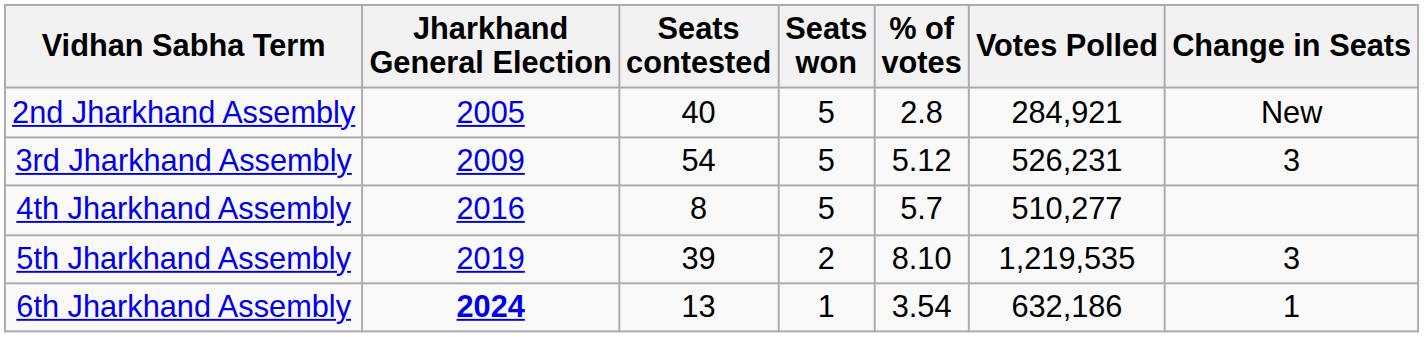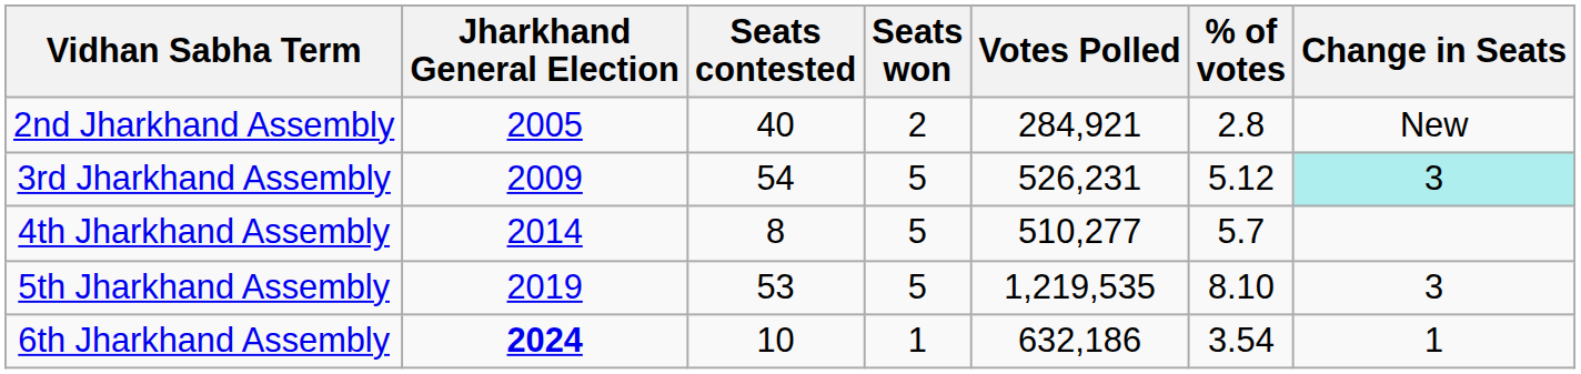columns swapped: Votes Polled <-> % of votes
2nd Jharkhand Assembly | Seats won: 5 -> 2
3rd Jharkhand Assembly | Change in Seats: no background -> paleturquoise background
4th Jharkhand Assembly | Jharkhand General Election: 2016 -> 2014
5th Jharkhand Assembly | Seats contested: 39 -> 53
5th Jharkhand Assembly | Seats won: 2 -> 5
6th Jharkhand Assembly | Seats contested: 13 -> 10
